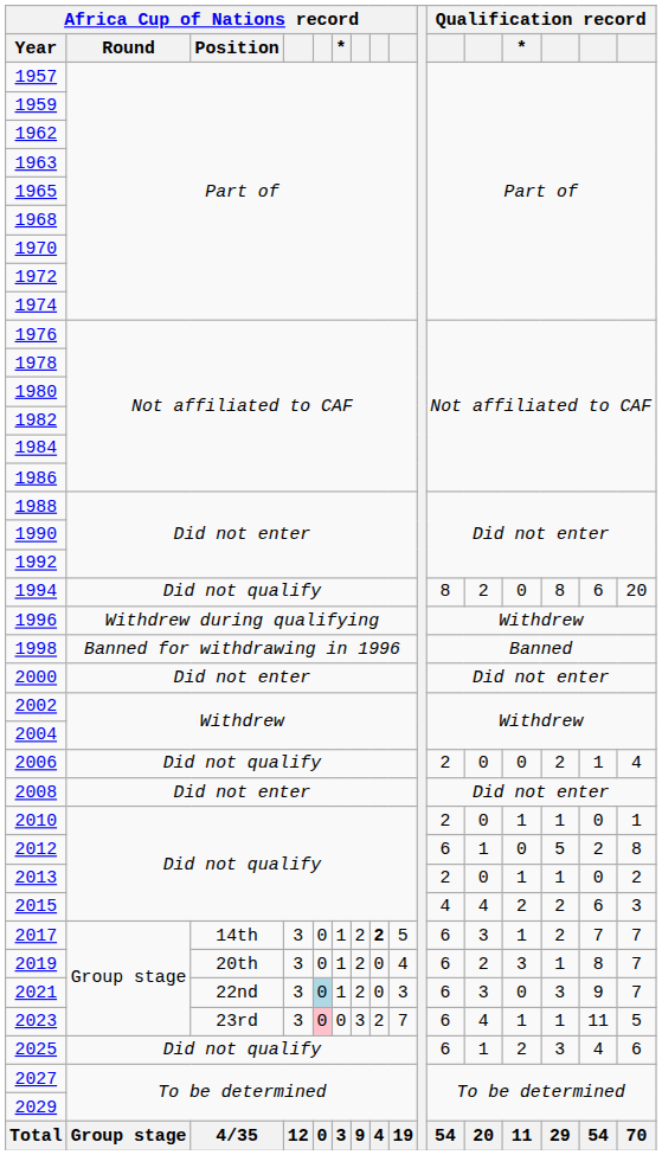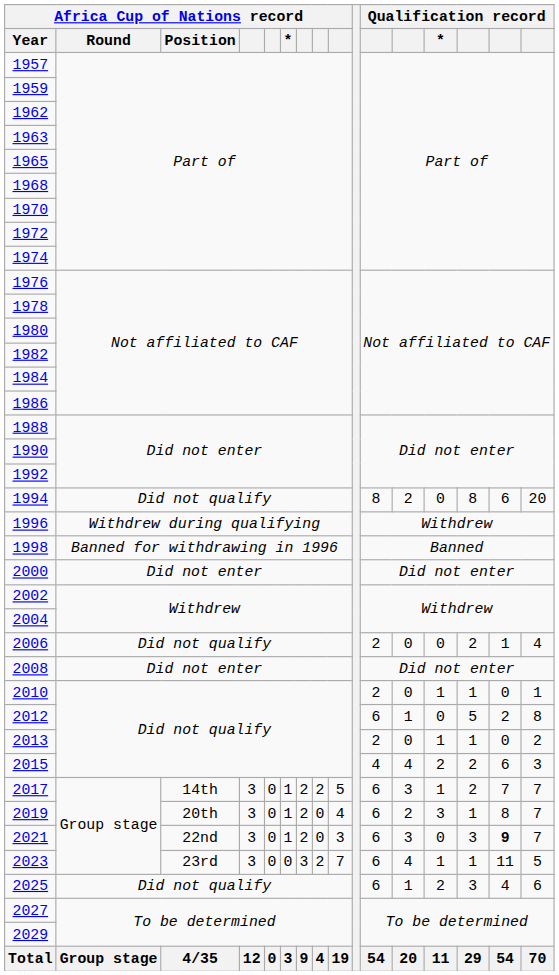2017 | column 8: bold -> normal
2021 | column 5: lightblue background -> no background
2021 | column 15: normal -> bold
2023 | column 5: pink background -> no background
